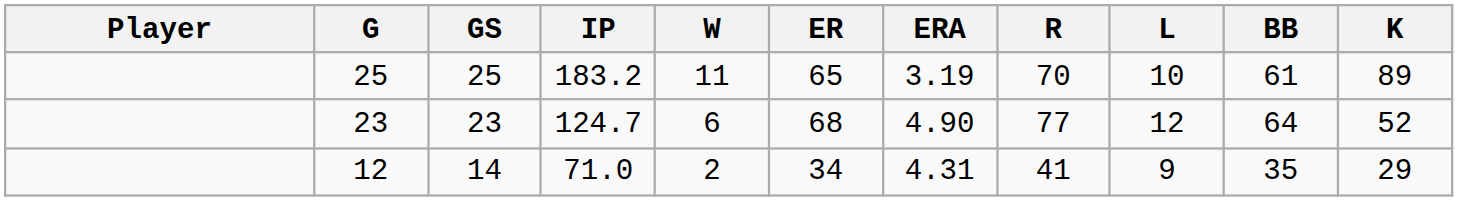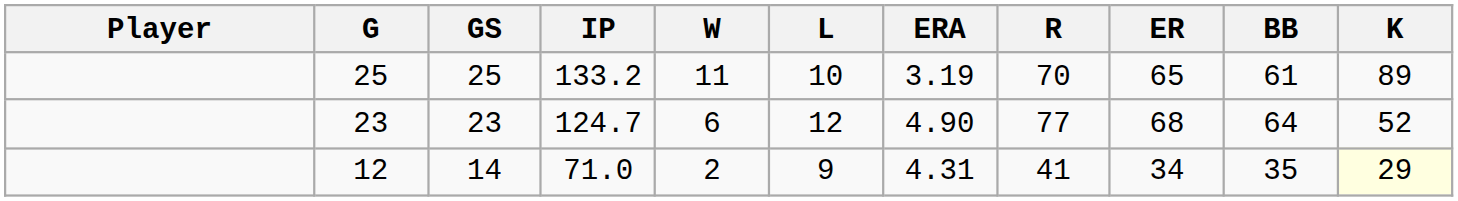columns swapped: L <-> ER
row 2 | IP: 183.2 -> 133.2
row 4 | K: no background -> lightyellow background
